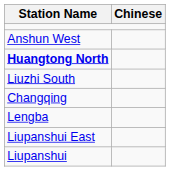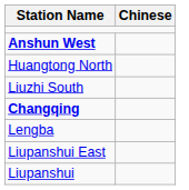Anshun West | Station Name: normal -> bold
Huangtong North | Station Name: bold -> normal
Changqing | Station Name: normal -> bold
